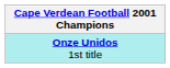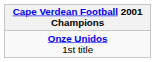row 2 | column 1: paleturquoise background -> no background
